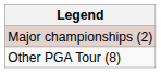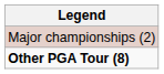row 3 | column 1: normal -> bold
